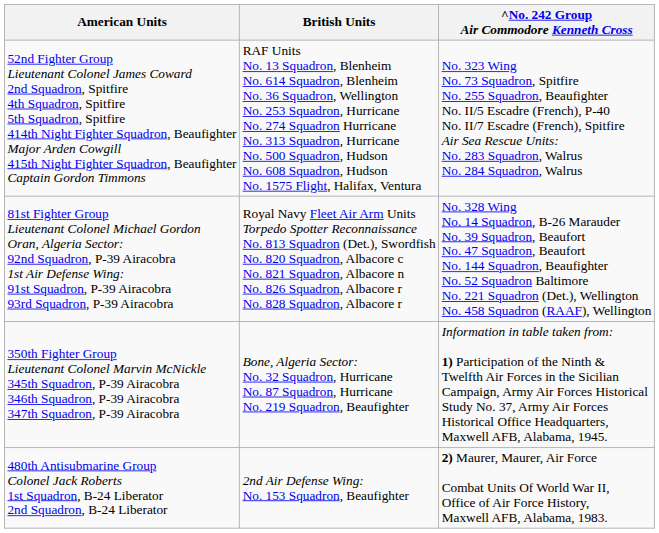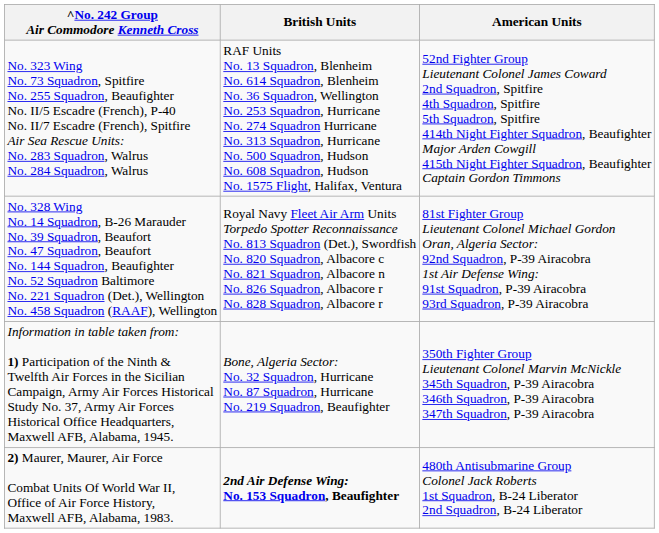columns swapped: ^No. 242 Group Air Commodore Kenneth Cross <-> American Units
row 5 | British Units: normal -> bold
